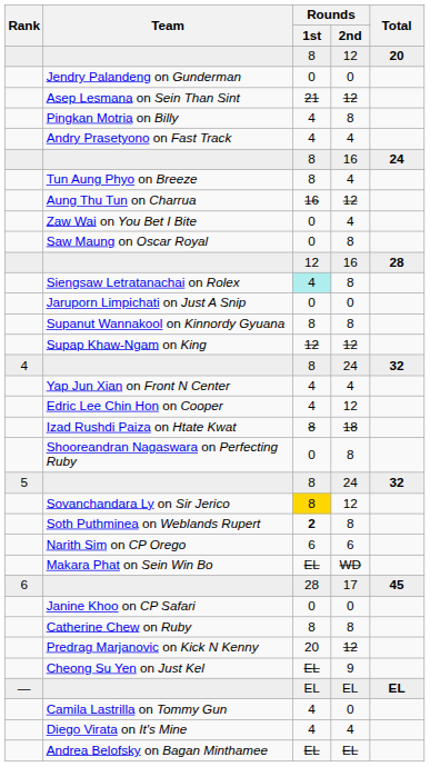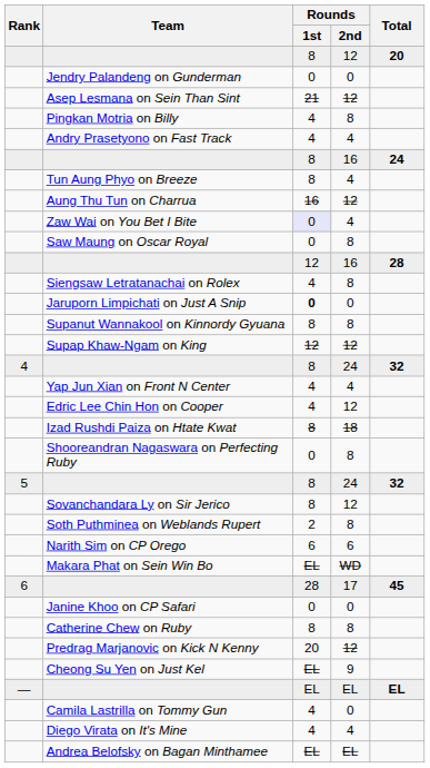Zaw Wai on You Bet I Bite | Rounds / 1st: no background -> lavender background
Siengsaw Letratanachai on Rolex | Rounds / 1st: paleturquoise background -> no background
Jaruporn Limpichati on Just A Snip | Rounds / 1st: normal -> bold
Sovanchandara Ly on Sir Jerico | Rounds / 1st: gold background -> no background
Soth Puthminea on Weblands Rupert | Rounds / 1st: bold -> normal
